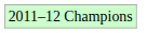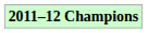row 1 | column 1: normal -> bold
